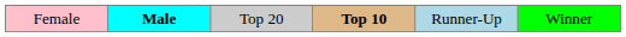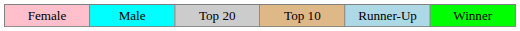Female | column 2: bold -> normal
Female | column 4: bold -> normal
